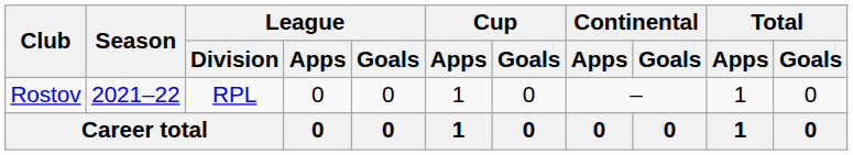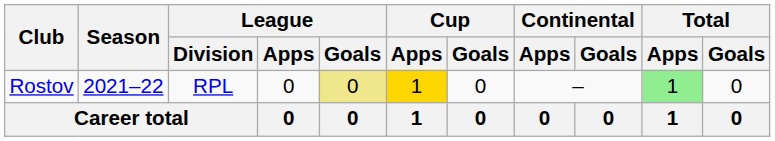Rostov | League / Goals: no background -> khaki background
Rostov | Cup / Apps: no background -> gold background
Rostov | Total / Apps: no background -> lightgreen background
